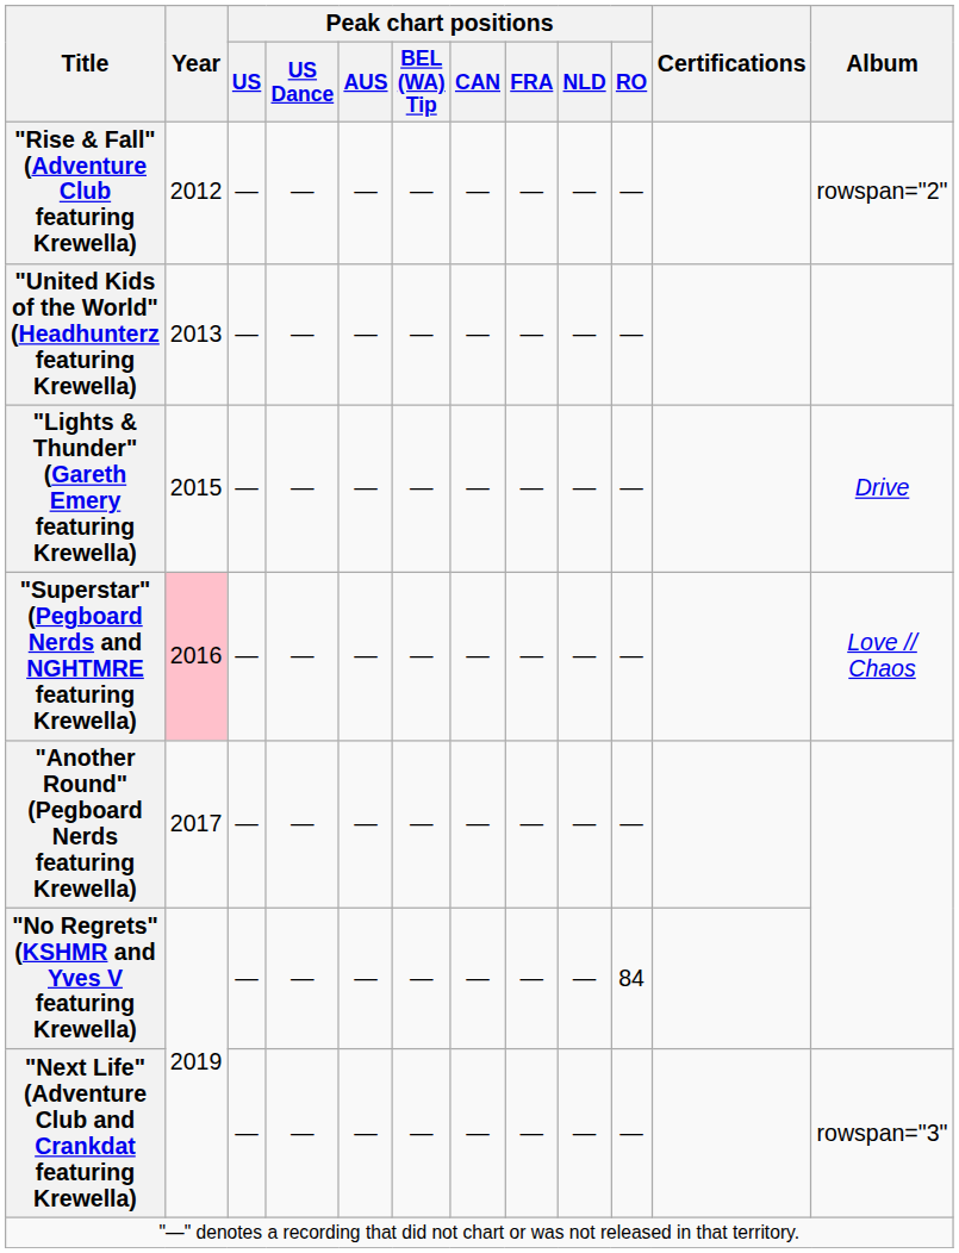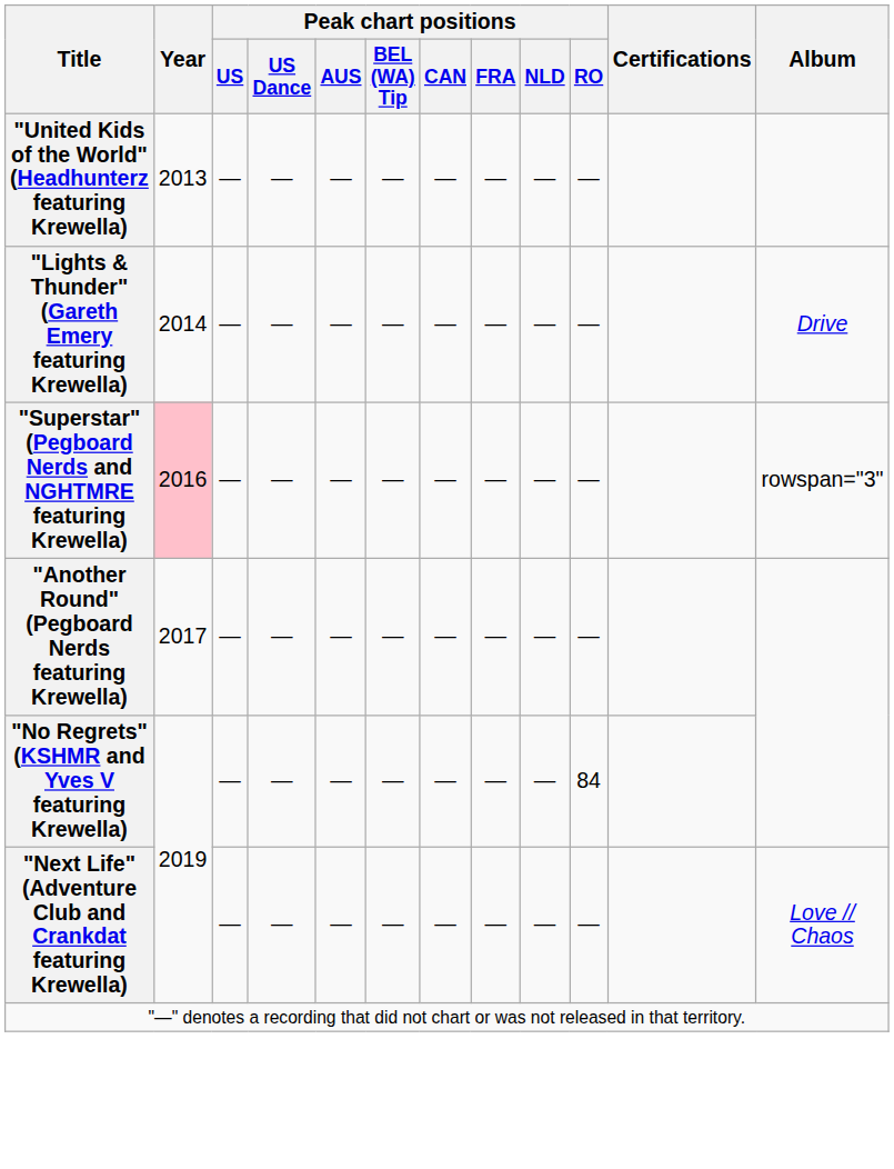- row: "Rise & Fall" (Adventure Club featuring Krewella) | 2012 | — | — | — | — | — | — | — | — | rowspan="2"
"Lights & Thunder" (Gareth Emery featuring Krewella) | Year: 2015 -> 2014
"Superstar" (Pegboard Nerds and NGHTMRE featuring Krewella) | Album: Love // Chaos -> rowspan="3"
"Next Life" (Adventure Club and Crankdat featuring Krewella) | Album: rowspan="3" -> Love // Chaos
